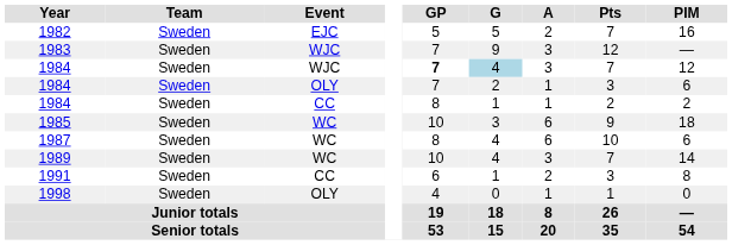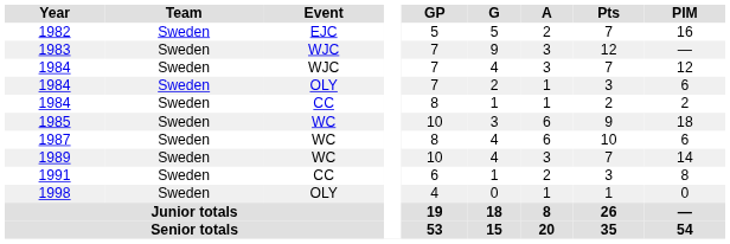1984 / WJC | GP: bold -> normal
1984 / WJC | G: lightblue background -> no background
